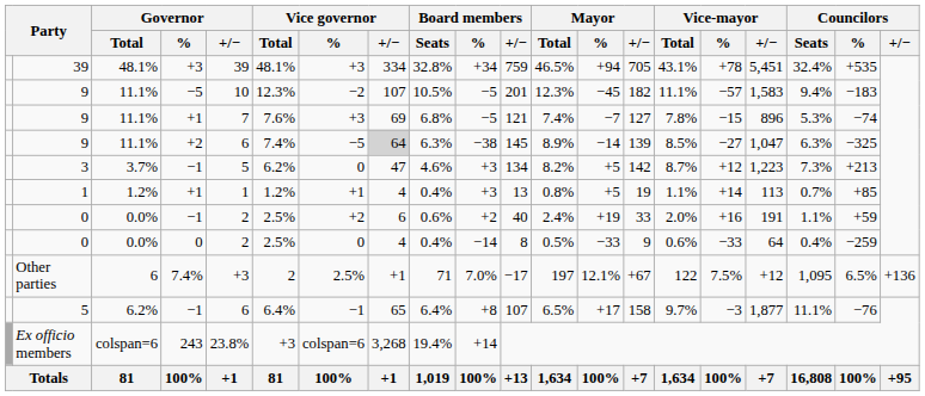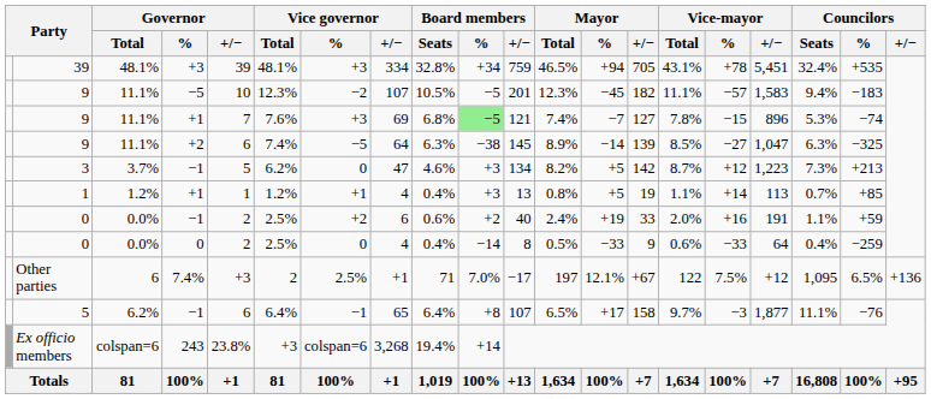9 / +1 | Board members / %: no background -> lightgreen background
9 / +2 | Vice governor / +/−: lightgrey background -> no background
